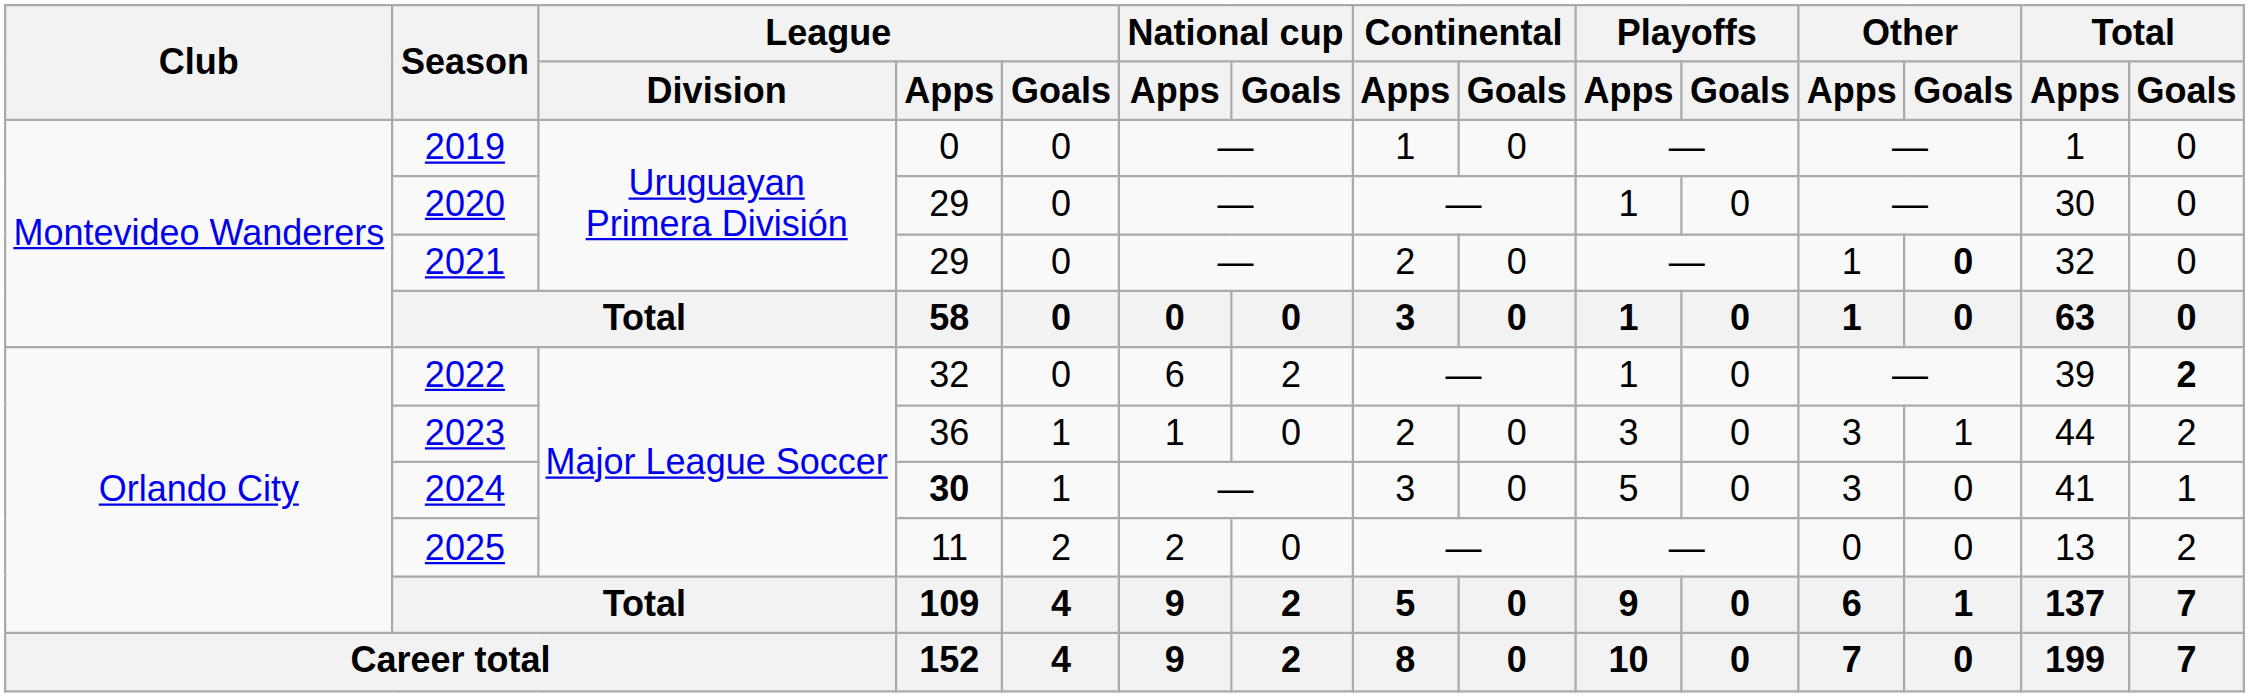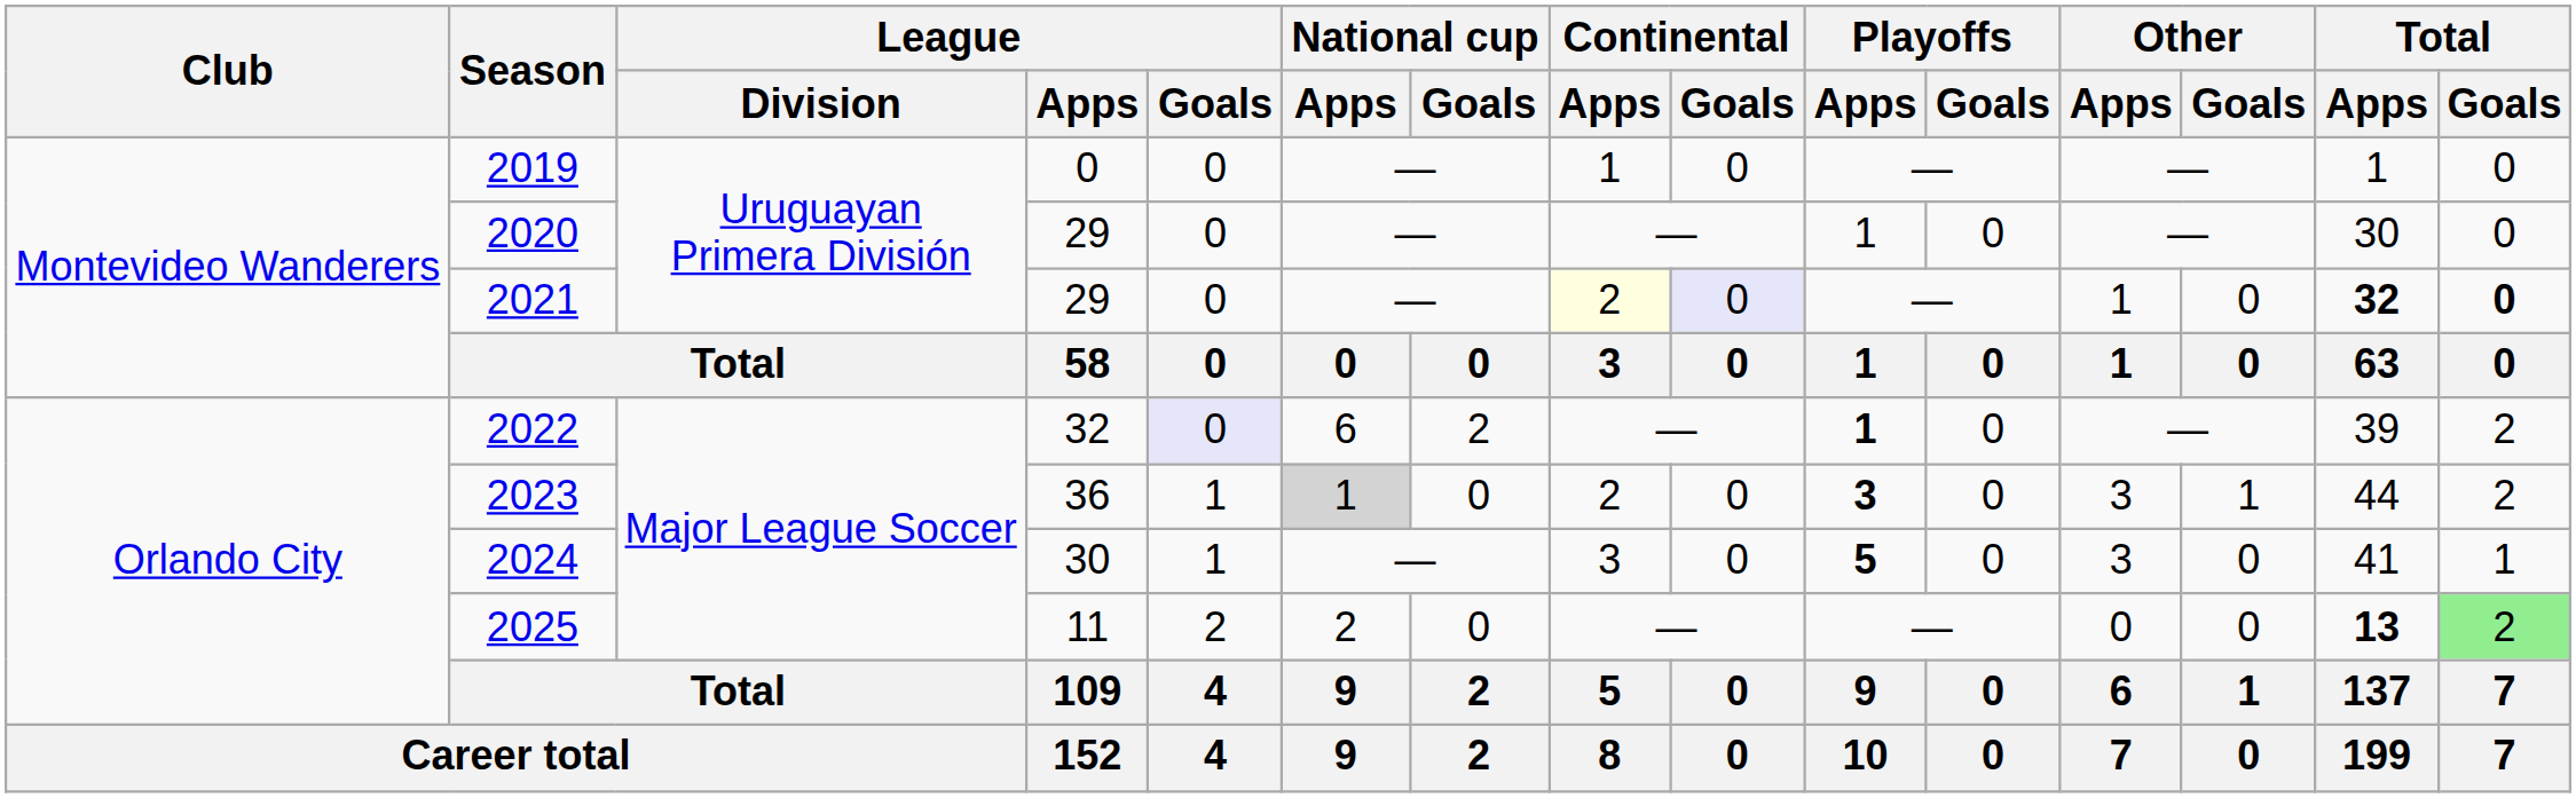2021 | Continental / Apps: no background -> lightyellow background
2021 | Continental / Goals: no background -> lavender background
2021 | Other / Goals: bold -> normal
2021 | Total / Apps: normal -> bold
2021 | Total / Goals: normal -> bold
2022 | League / Goals: no background -> lavender background
2022 | Playoffs / Apps: normal -> bold
2022 | Total / Goals: bold -> normal
2023 | National cup / Apps: no background -> lightgrey background
2023 | Playoffs / Apps: normal -> bold
2024 | League / Apps: bold -> normal
2024 | Playoffs / Apps: normal -> bold
2025 | Total / Apps: normal -> bold
2025 | Total / Goals: no background -> lightgreen background
